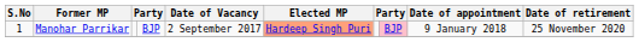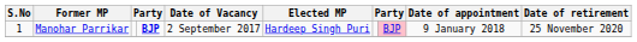Manohar Parrikar | column 4: normal -> bold
Manohar Parrikar | Elected MP: lightsalmon background -> no background
